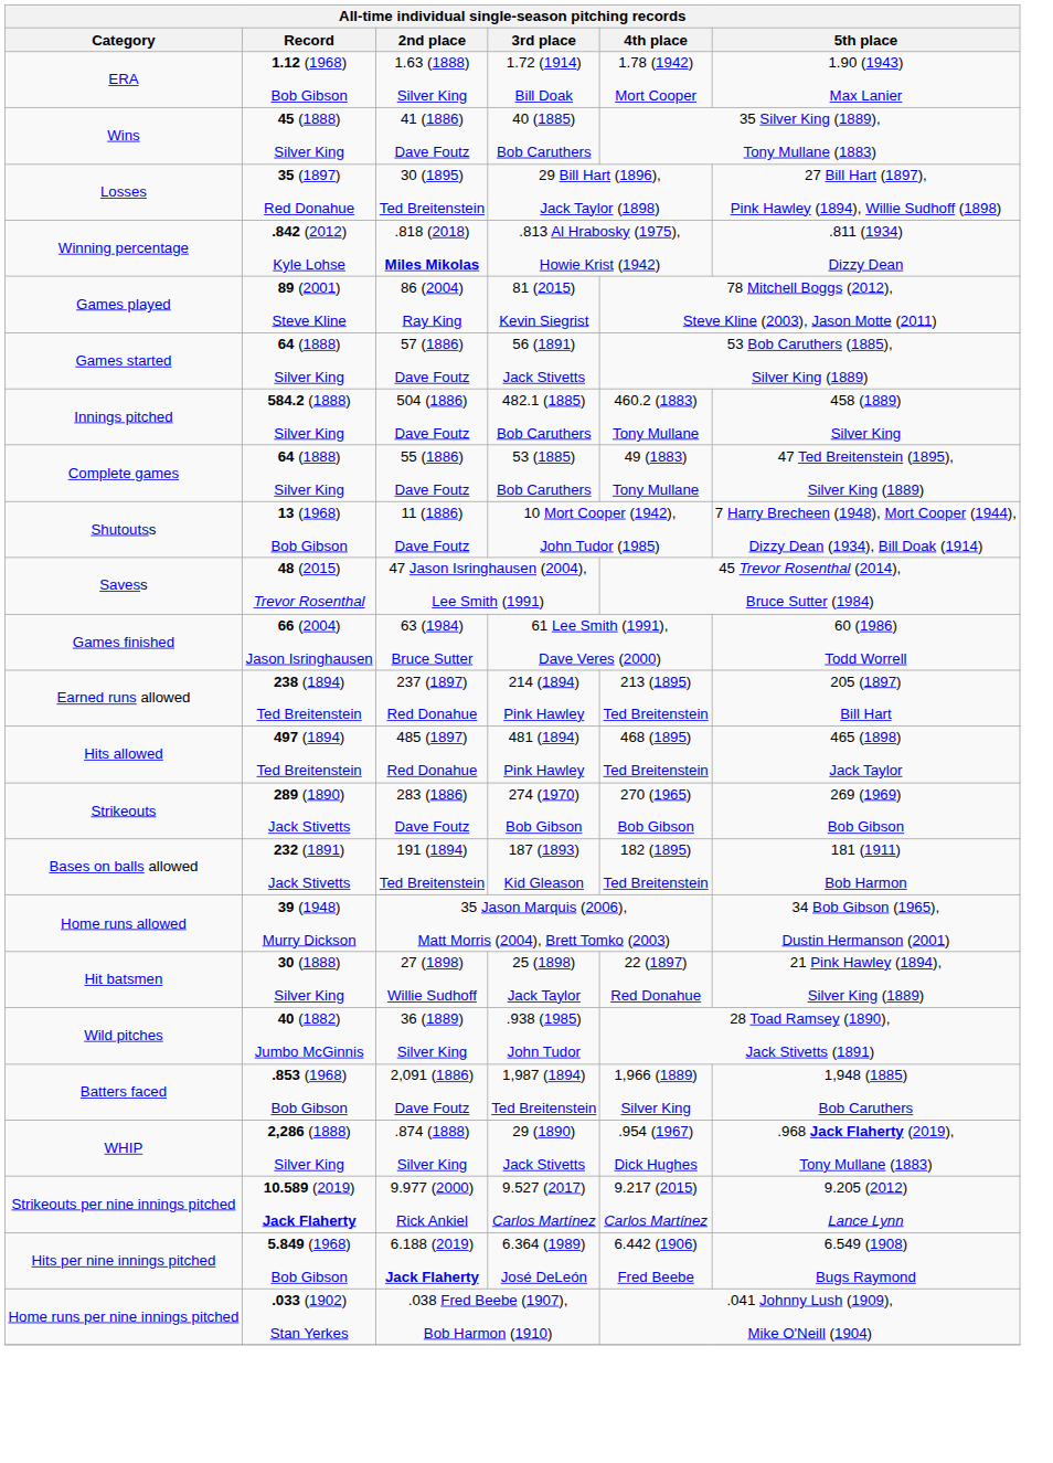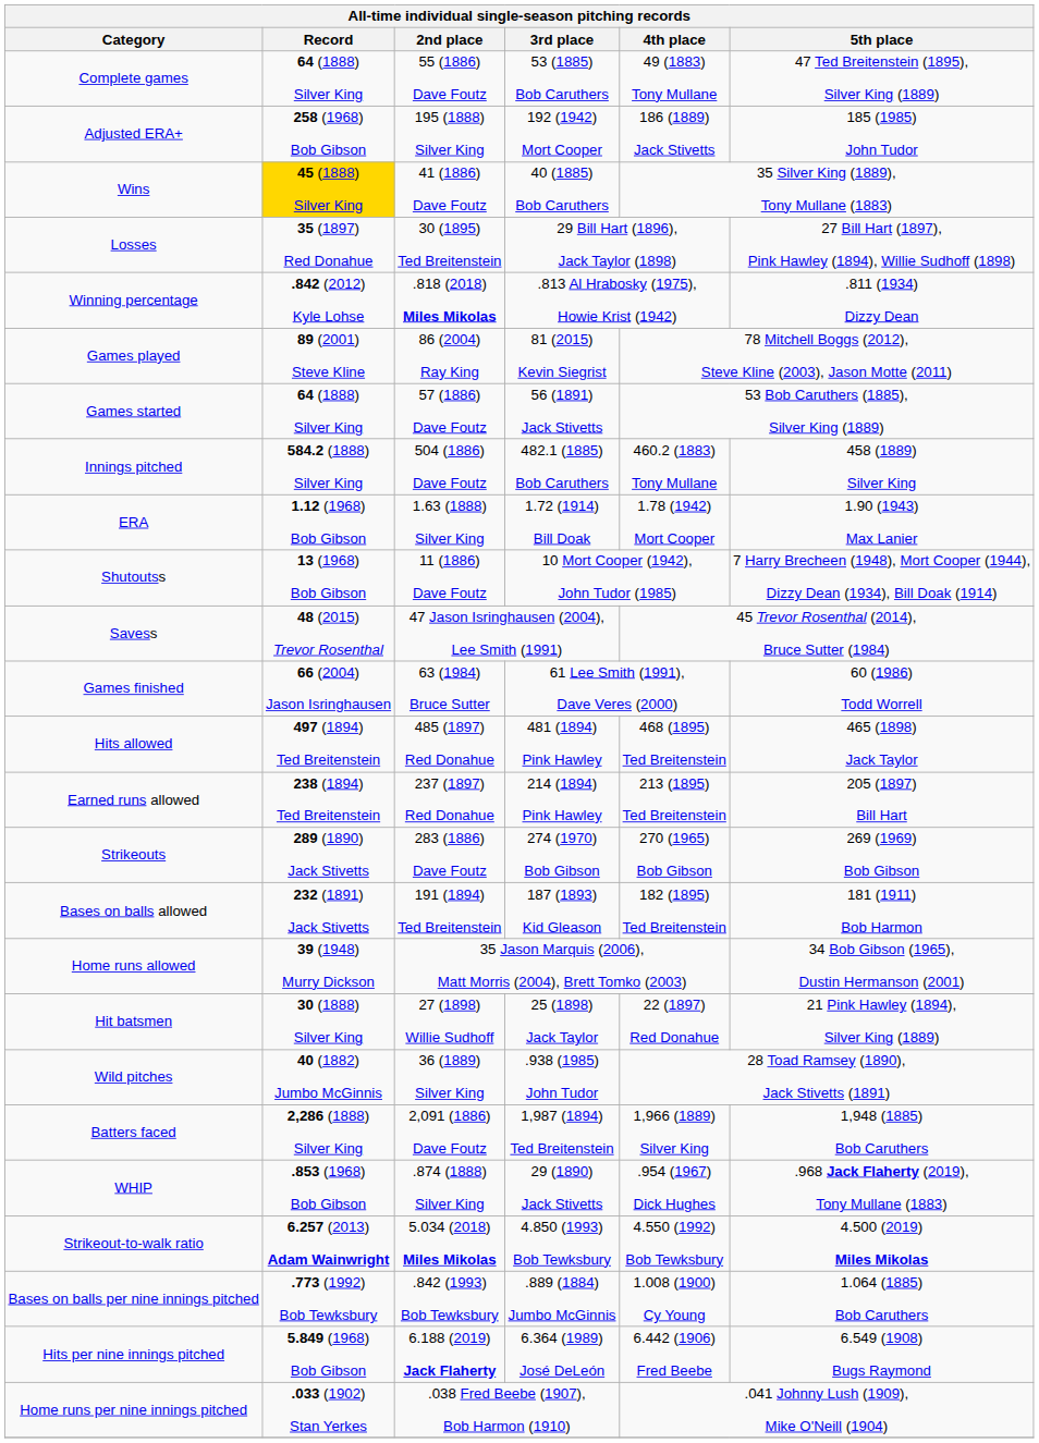rows swapped: ERA <-> Complete games
+ row: Adjusted ERA+ | 258 (1968) Bob Gibson | 195 (1888) Silver King | 192 (1942) Mort Cooper | 186 (1889) Jack Stivetts | 185 (1985) John Tudor
Wins | Record: no background -> gold background
rows swapped: Hits allowed <-> Earned runs allowed
Batters faced | Record: .853 (1968) Bob Gibson -> 2,286 (1888) Silver King
WHIP | Record: 2,286 (1888) Silver King -> .853 (1968) Bob Gibson
+ row: Strikeout-to-walk ratio | 6.257 (2013) Adam Wainwright | 5.034 (2018) Miles Mikolas | 4.850 (1993) Bob Tewksbury | 4.550 (1992) Bob Tewksbury | 4.500 (2019) Miles Mikolas
- row: Strikeouts per nine innings pitched | 10.589 (2019) Jack Flaherty | 9.977 (2000) Rick Ankiel | 9.527 (2017) Carlos Martínez | 9.217 (2015) Carlos Martínez | 9.205 (2012) Lance Lynn
+ row: Bases on balls per nine innings pitched | .773 (1992) Bob Tewksbury | .842 (1993) Bob Tewksbury | .889 (1884) Jumbo McGinnis | 1.008 (1900) Cy Young | 1.064 (1885) Bob Caruthers
